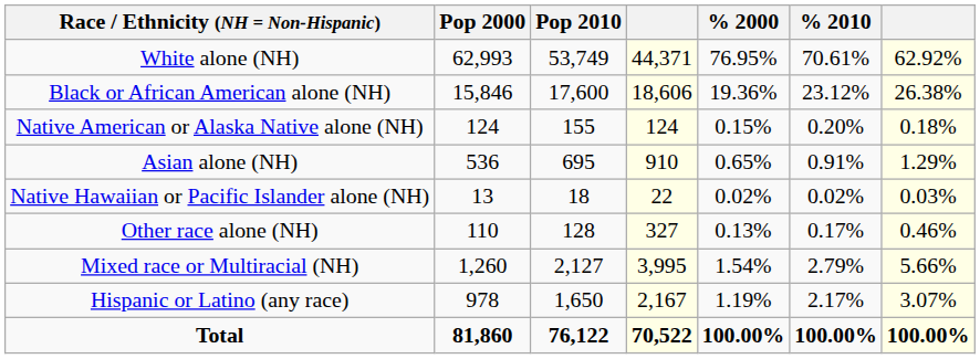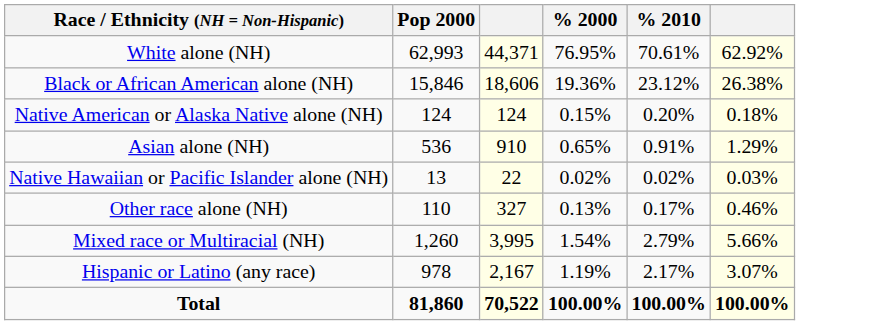- column: Pop 2010 | 53,749 | 17,600 | 155 | 695 | 18 | 128 | 2,127 | 1,650 | 76,122
